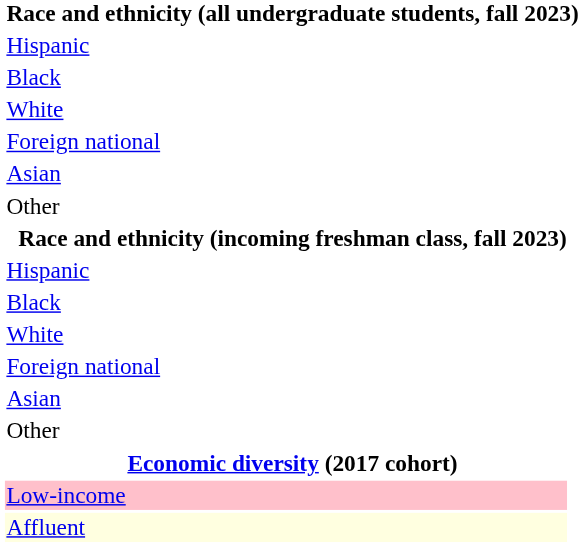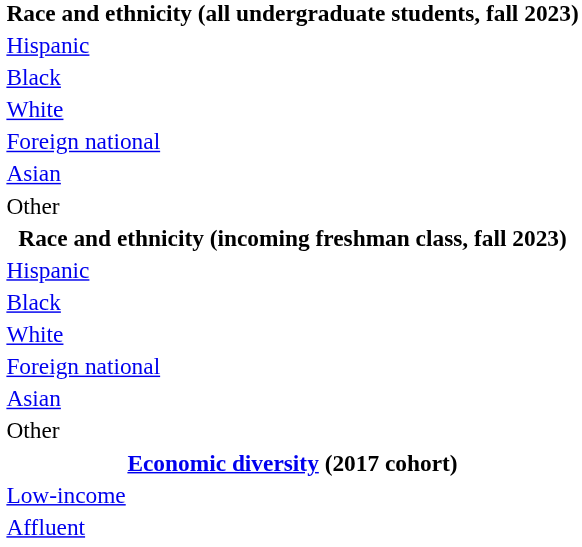Low-income | column 1: pink background -> no background
Affluent | column 1: lightyellow background -> no background
